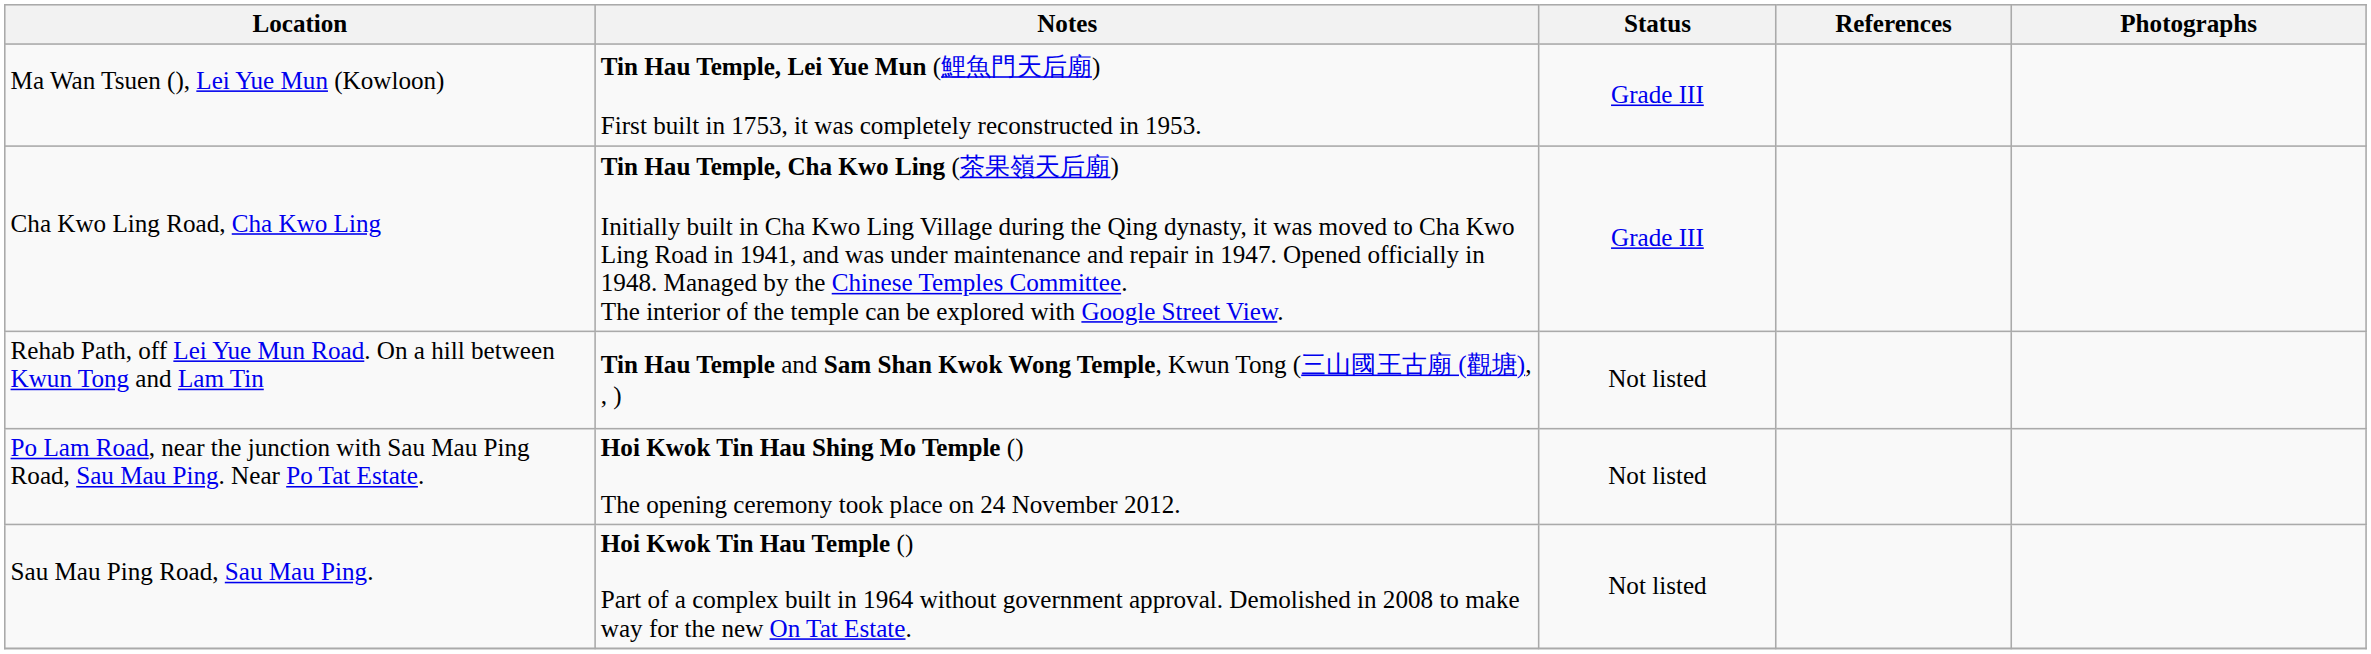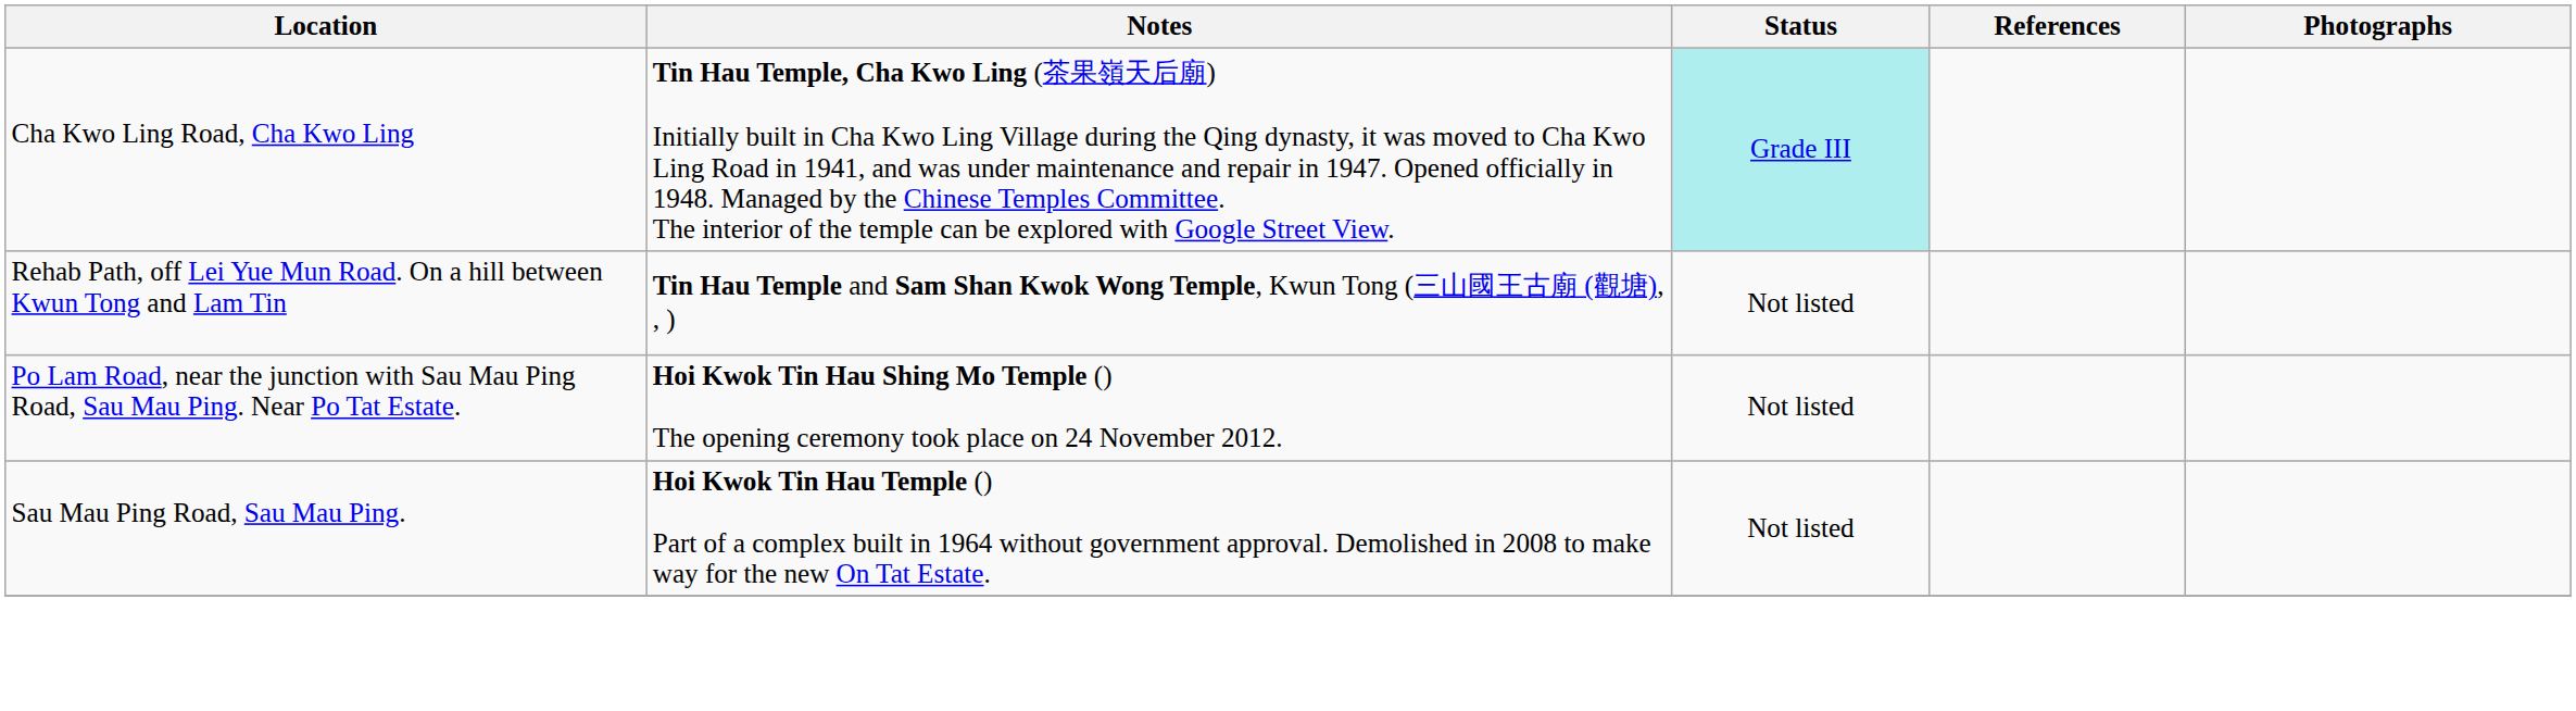- row: Ma Wan Tsuen (), Lei Yue Mun (Kowloon) | Tin Hau Temple, Lei Yue Mun (鯉魚門天后廟) First built in 1753, it was completely reconstructed in 1953. | Grade III
Cha Kwo Ling Road, Cha Kwo Ling | Status: no background -> paleturquoise background
